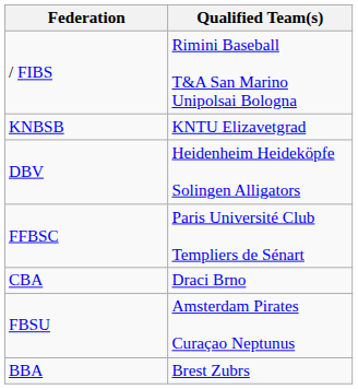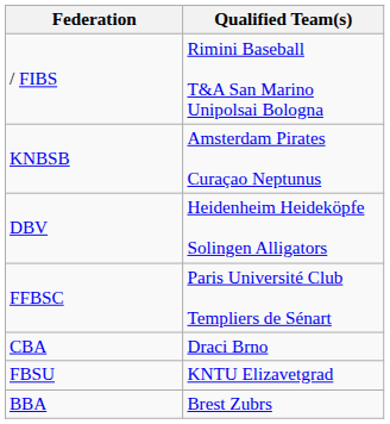KNBSB | Qualified Team(s): KNTU Elizavetgrad -> Amsterdam Pirates Curaçao Neptunus
FBSU | Qualified Team(s): Amsterdam Pirates Curaçao Neptunus -> KNTU Elizavetgrad
